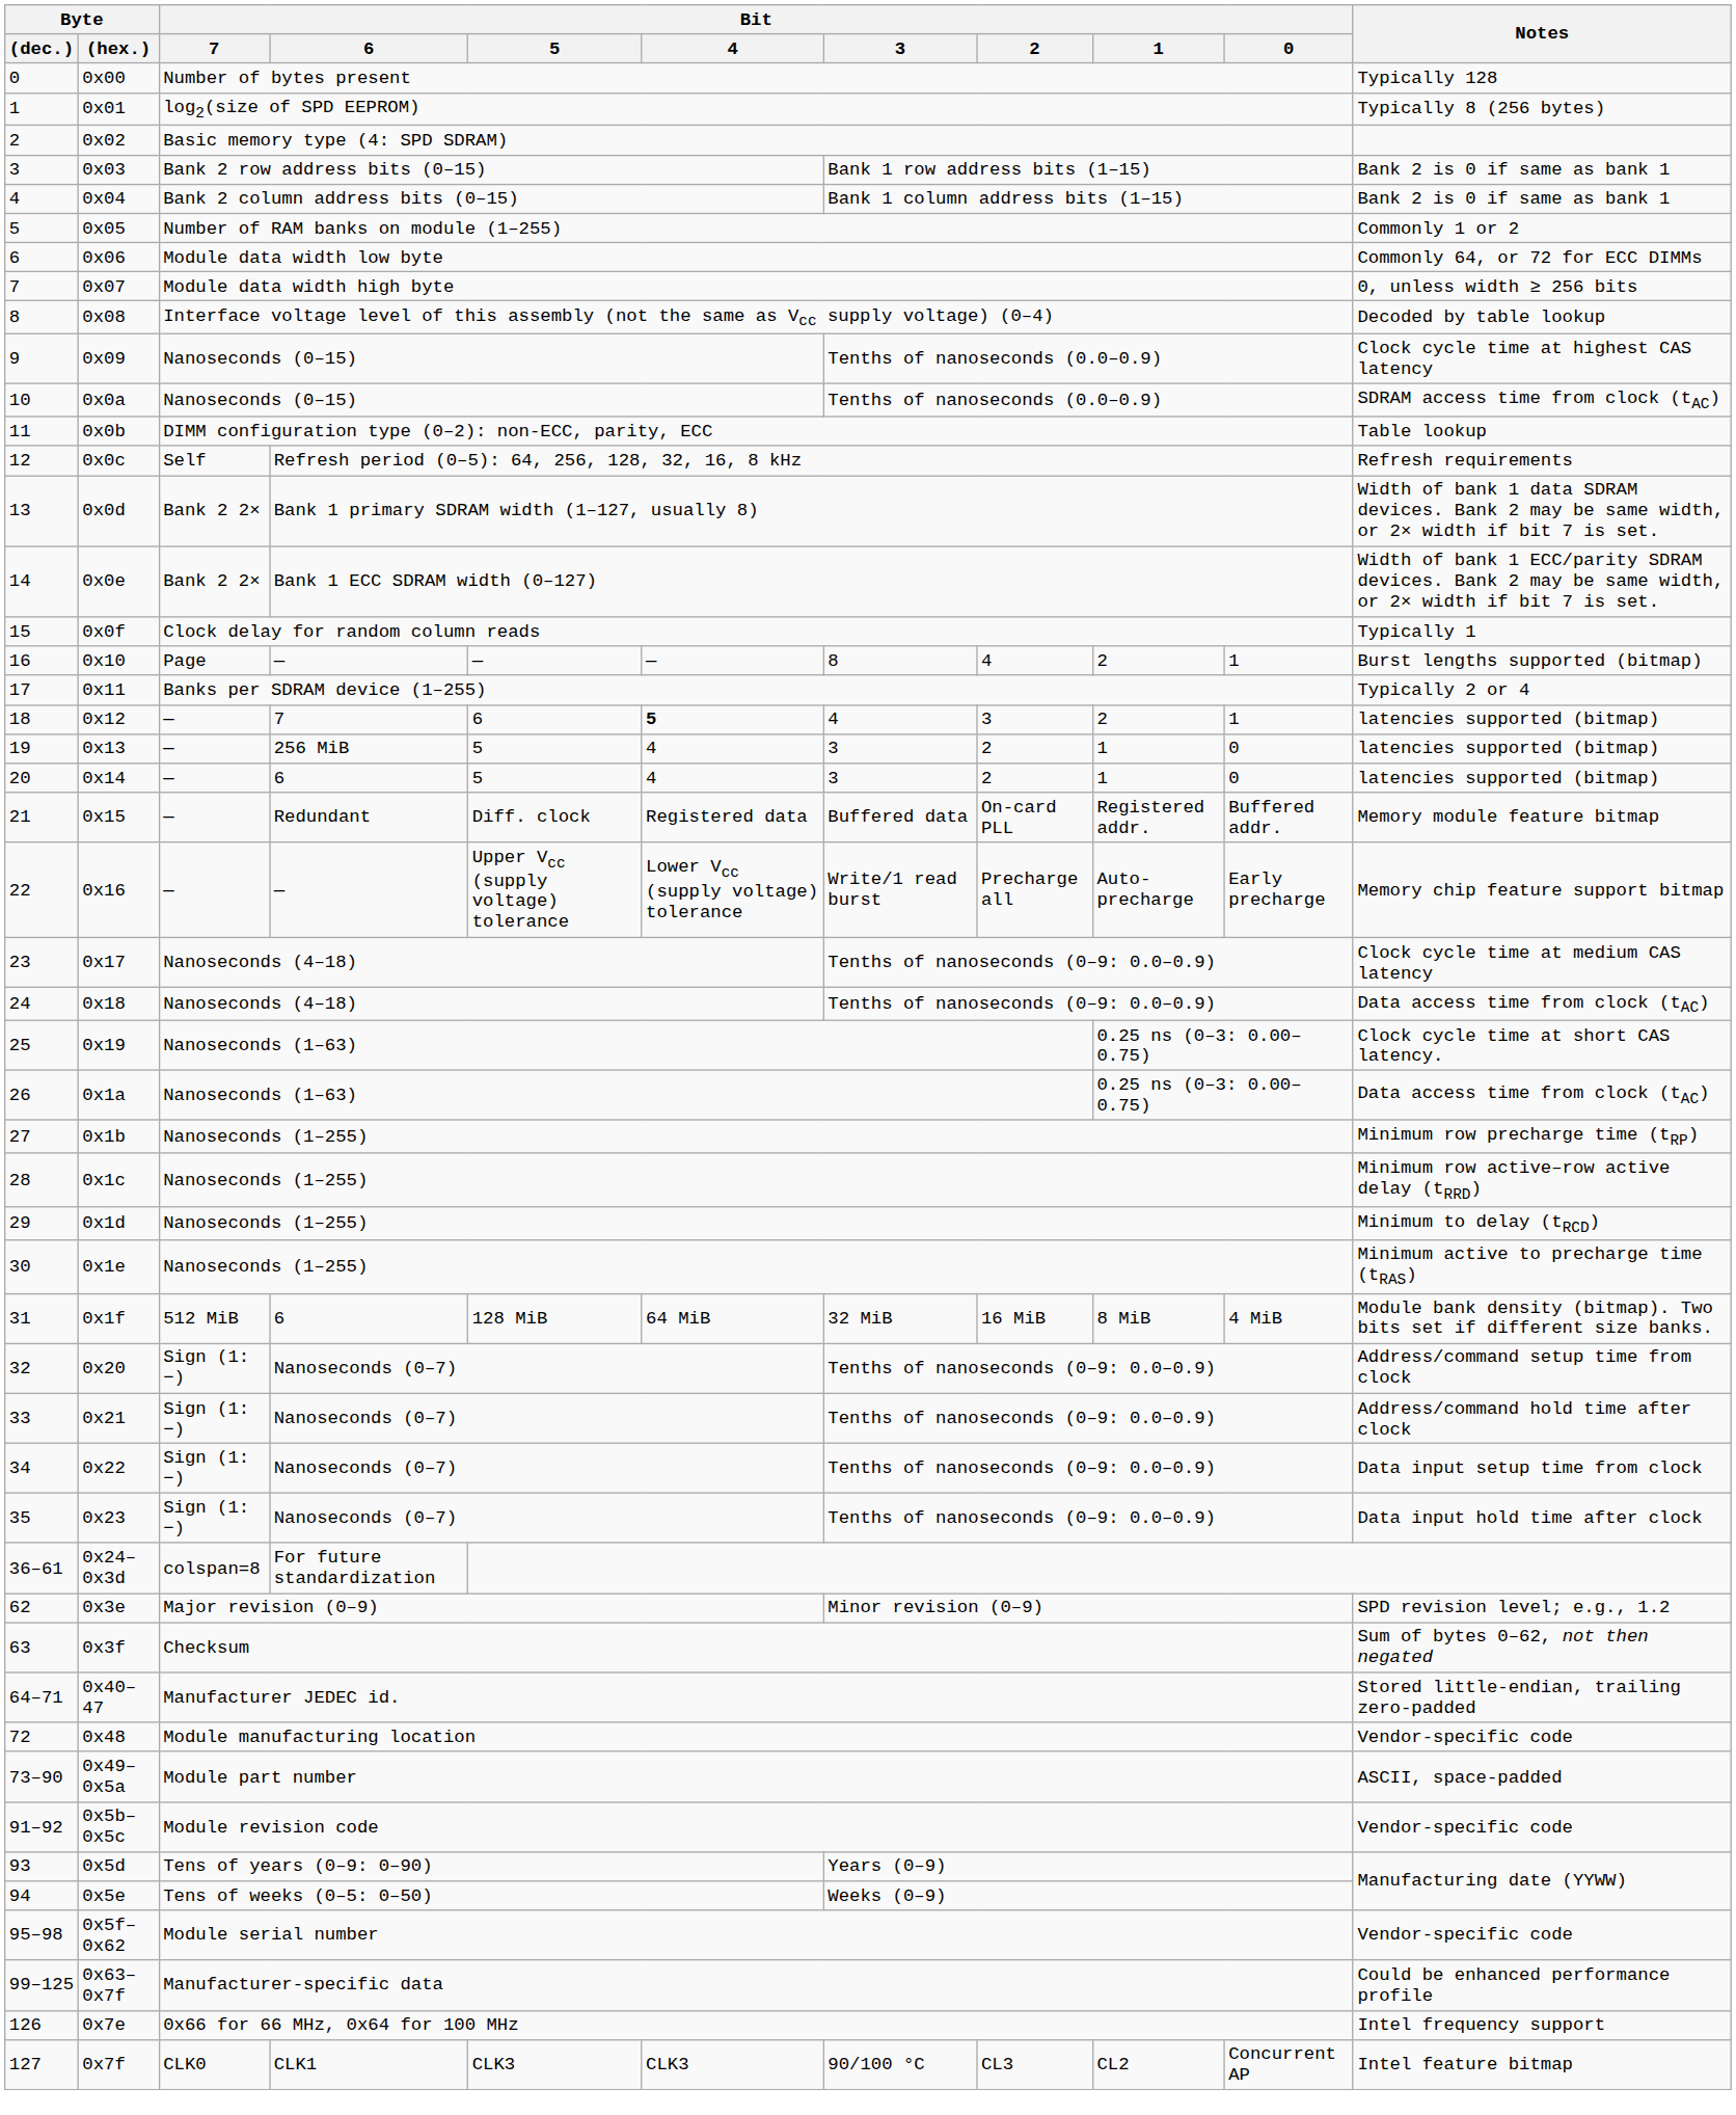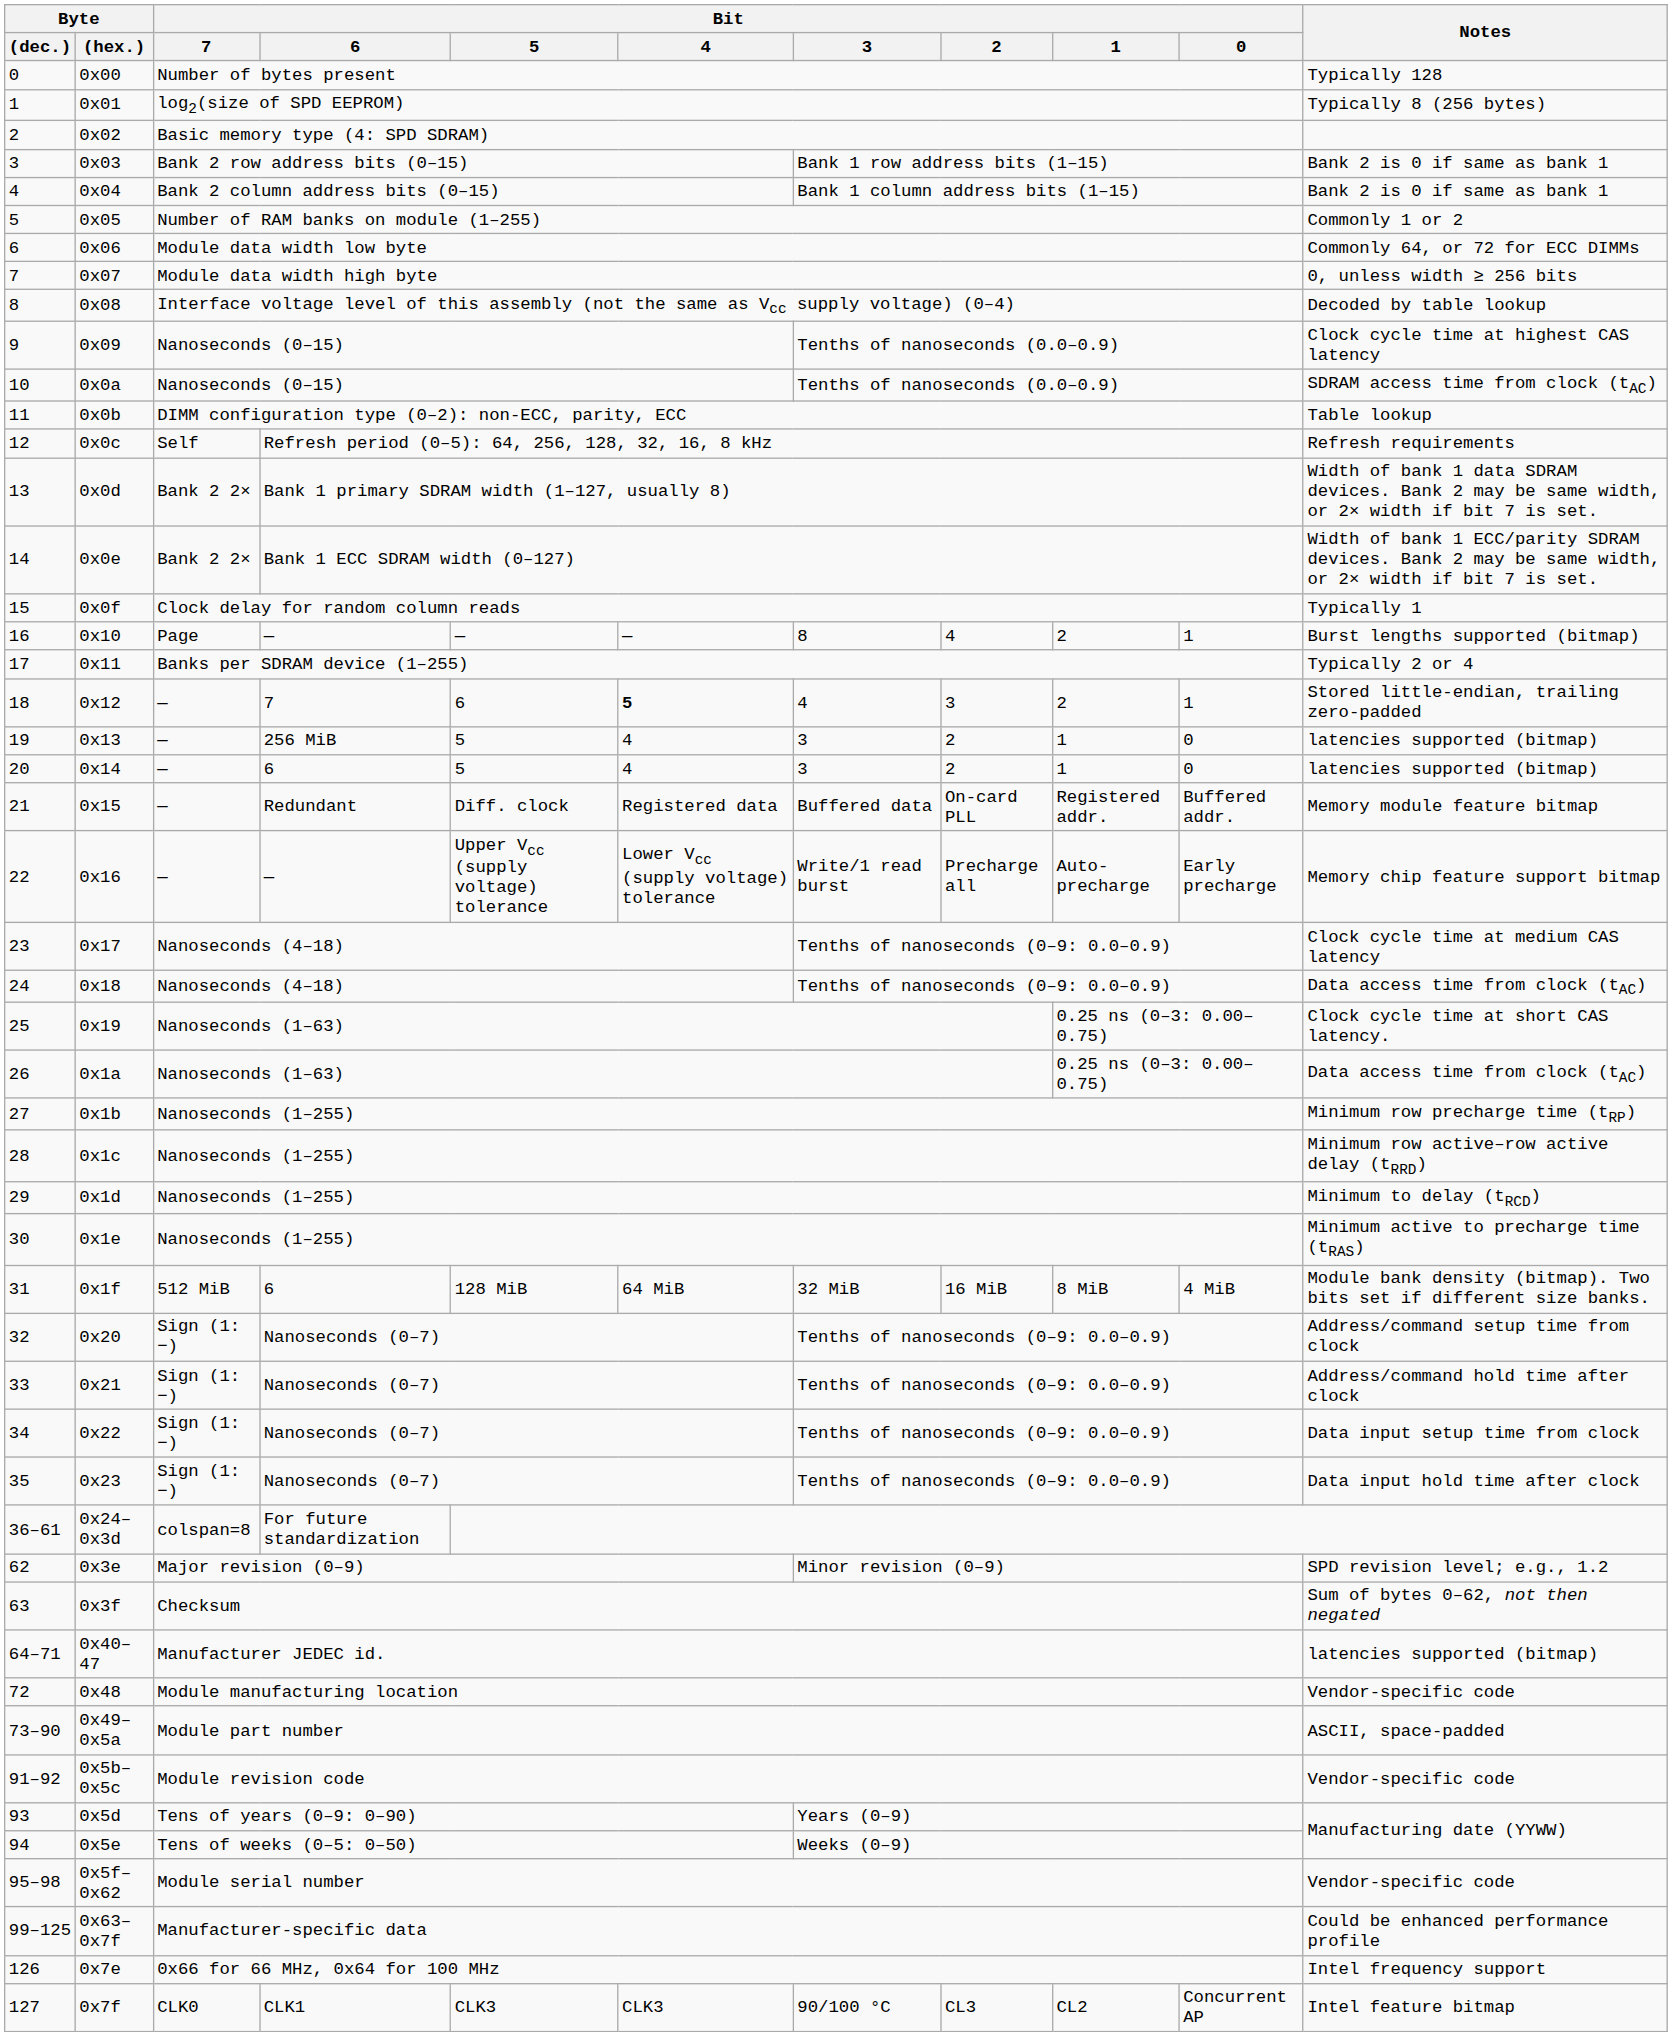18 | Notes: latencies supported (bitmap) -> Stored little-endian, trailing zero-padded
64–71 | Notes: Stored little-endian, trailing zero-padded -> latencies supported (bitmap)
